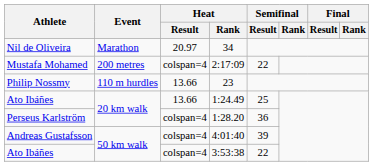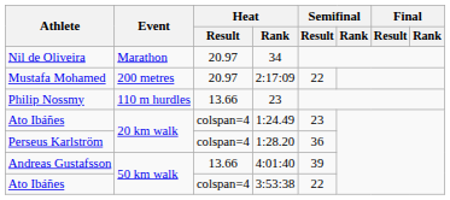2:17:09 | Heat / Result: colspan=4 -> 20.97
1:24.49 | Heat / Result: 13.66 -> colspan=4
1:24.49 | Semifinal / Result: 25 -> 23
4:01:40 | Heat / Result: colspan=4 -> 13.66
